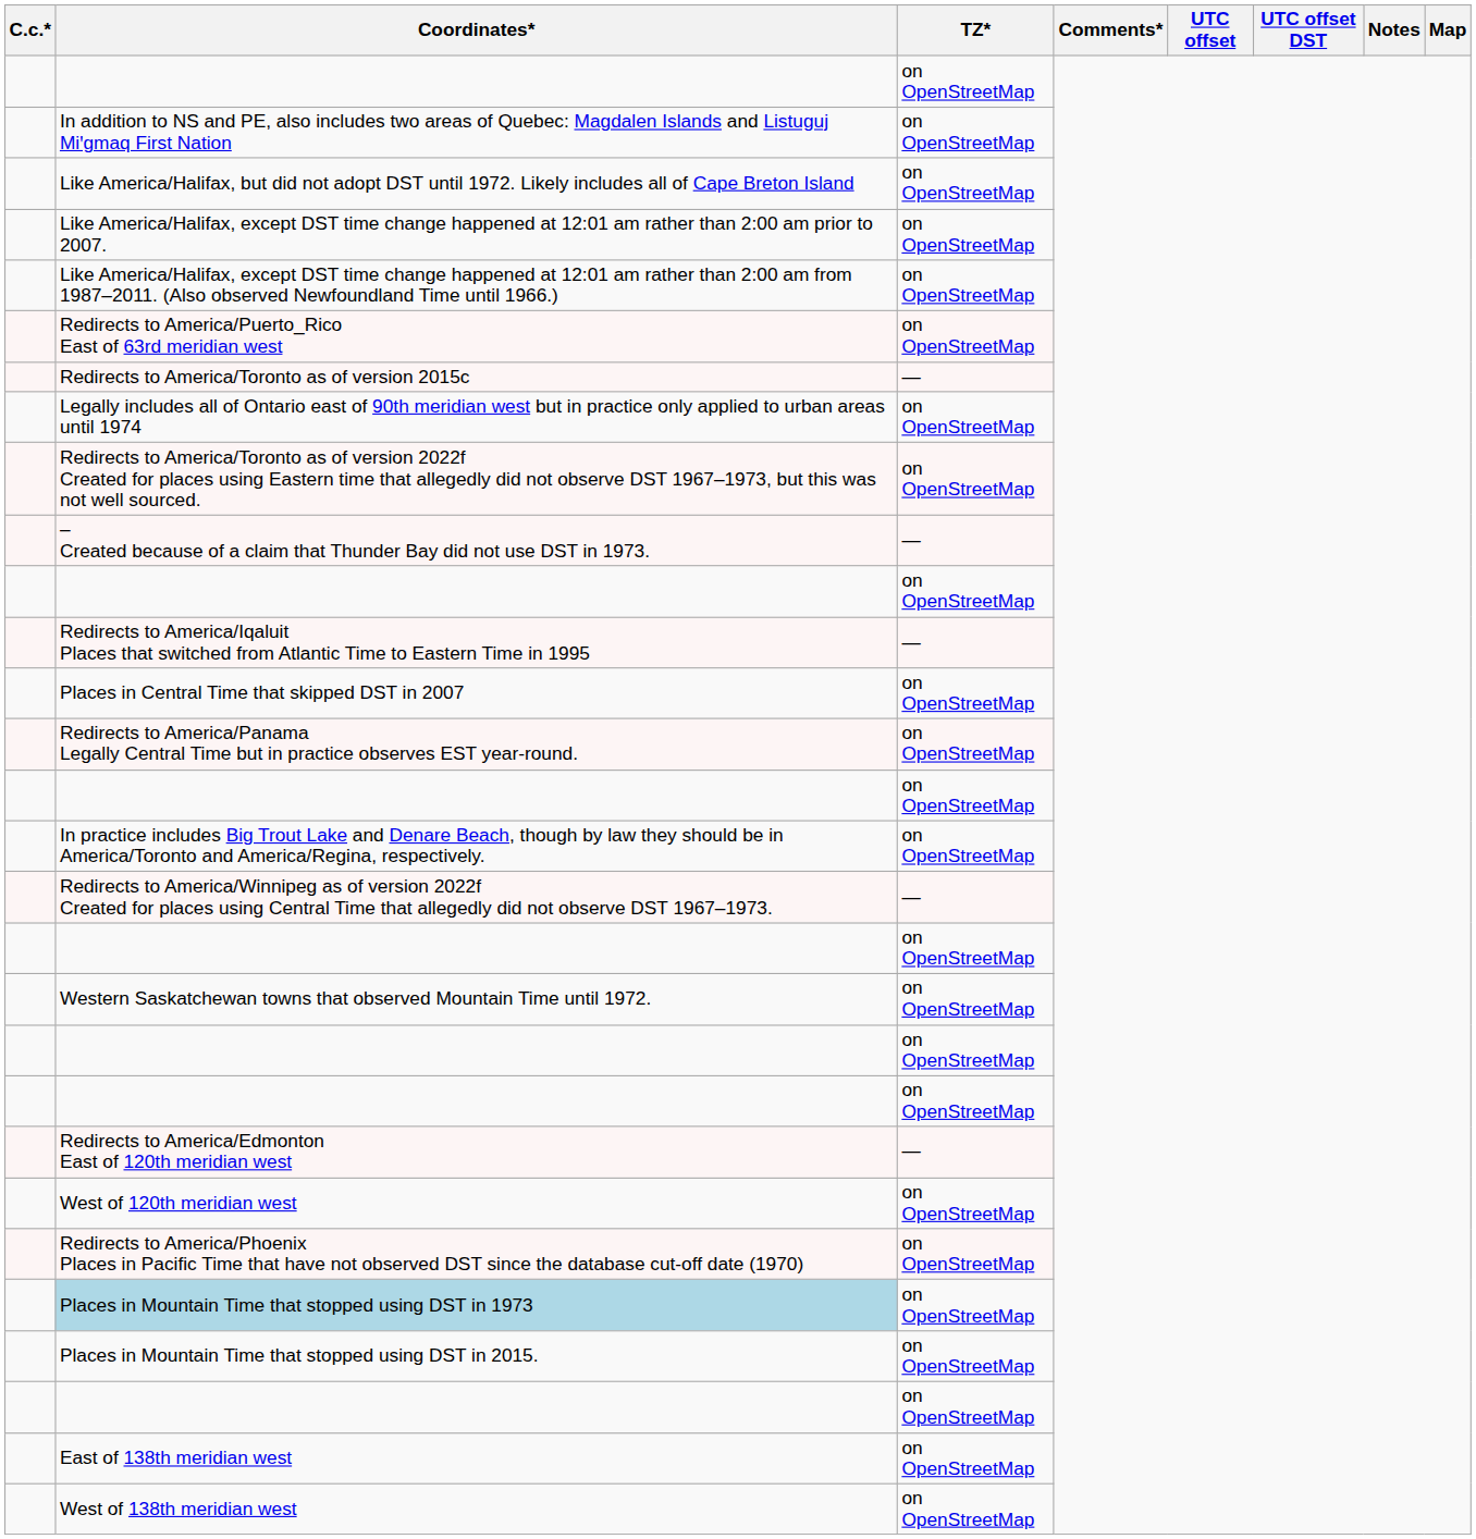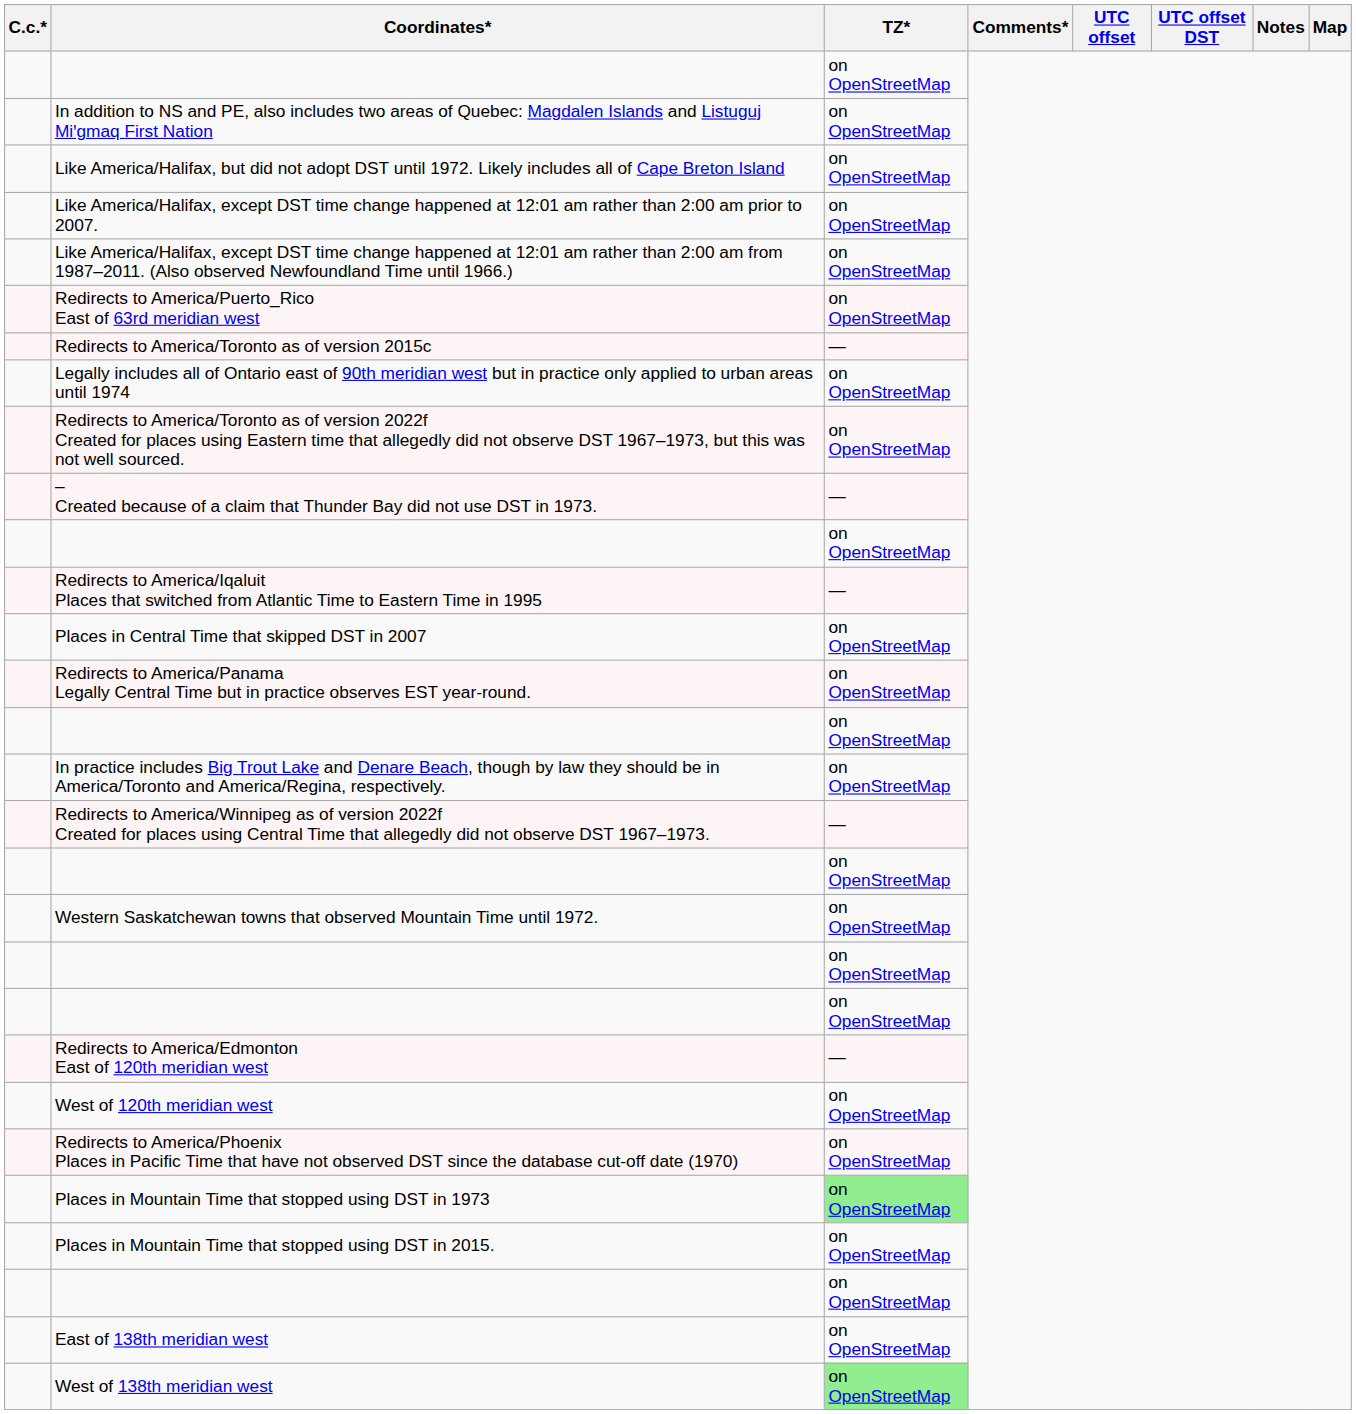Places in Mountain Time that stopped using DST in 1973 | Coordinates*: lightblue background -> no background
Places in Mountain Time that stopped using DST in 1973 | TZ*: no background -> lightgreen background
West of 138th meridian west | TZ*: no background -> lightgreen background
